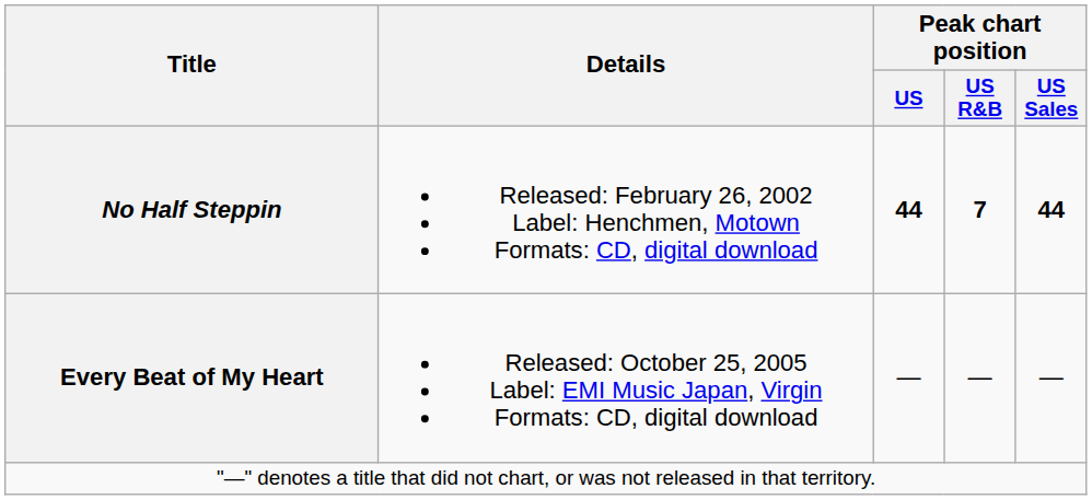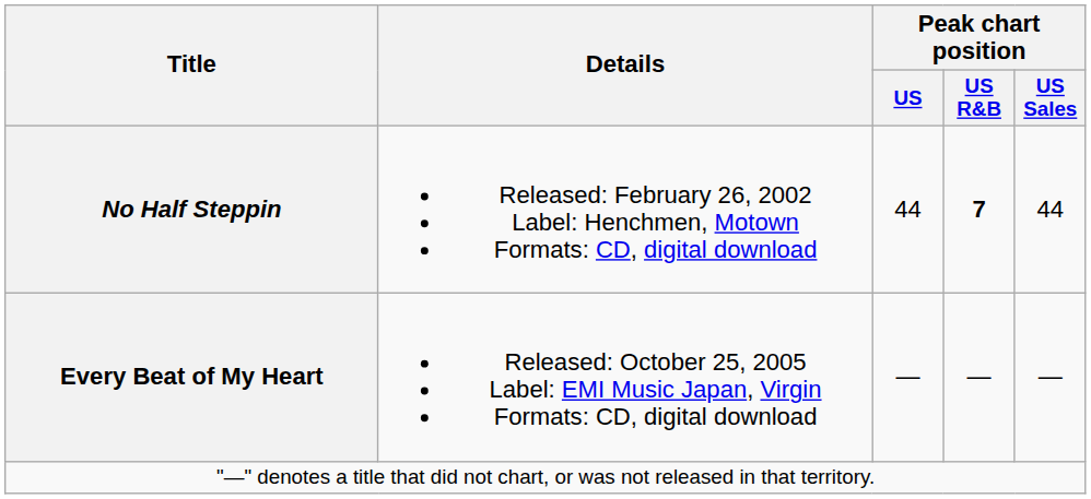No Half Steppin | Peak chart position / US: bold -> normal
No Half Steppin | Peak chart position / US Sales: bold -> normal
